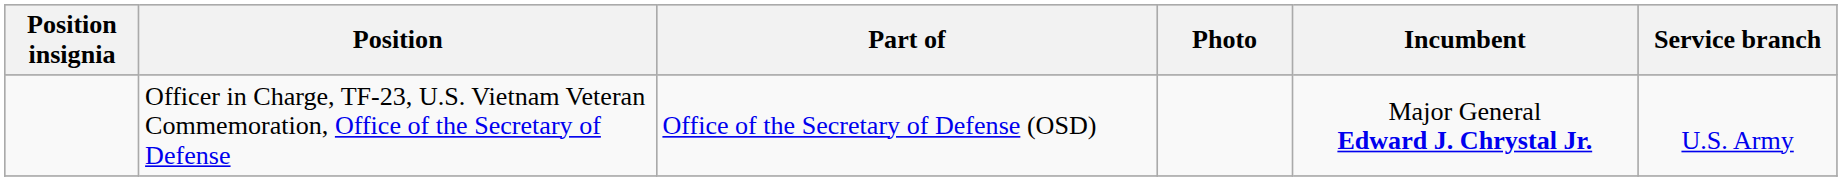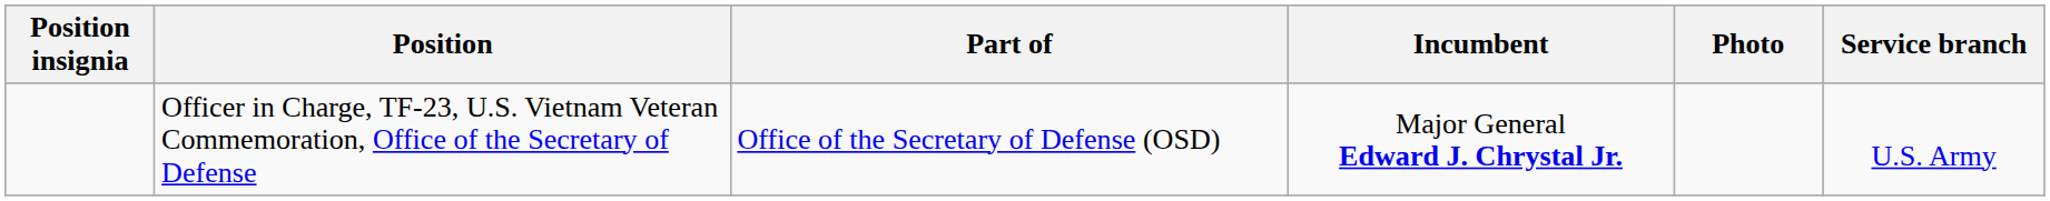columns swapped: Photo <-> Incumbent
